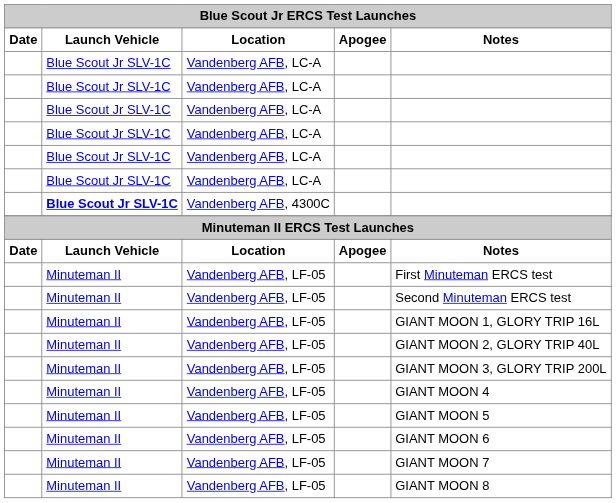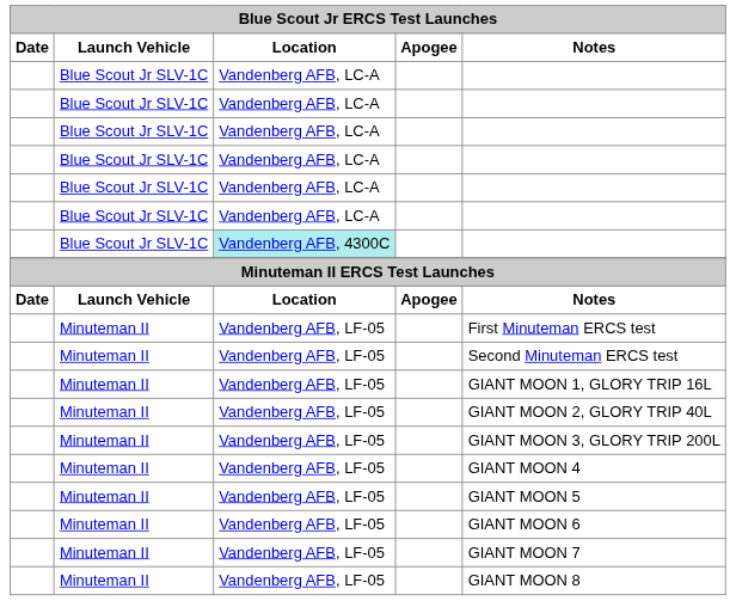Vandenberg AFB, 4300C | Launch Vehicle: bold -> normal
Vandenberg AFB, 4300C | Location: no background -> paleturquoise background
